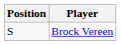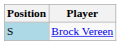Brock Vereen | Position: no background -> lightblue background
